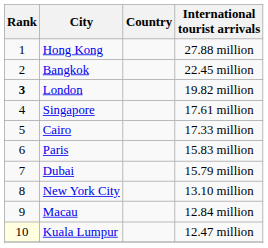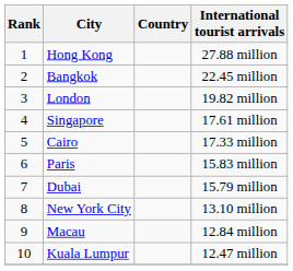London | Rank: bold -> normal
Kuala Lumpur | Rank: lightyellow background -> no background
